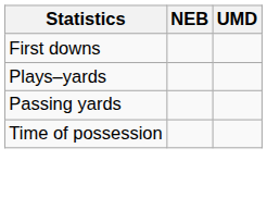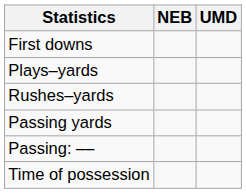+ row: Rushes–yards
+ row: Passing: ––
